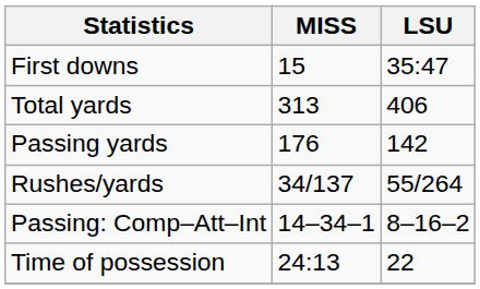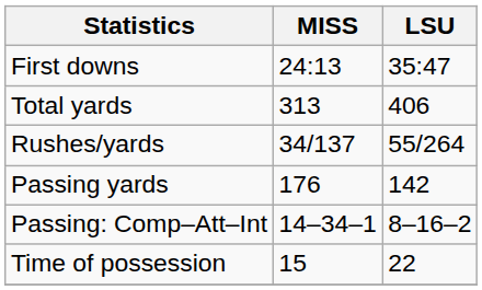First downs | MISS: 15 -> 24:13
rows swapped: Rushes/yards <-> Passing yards
Time of possession | MISS: 24:13 -> 15
